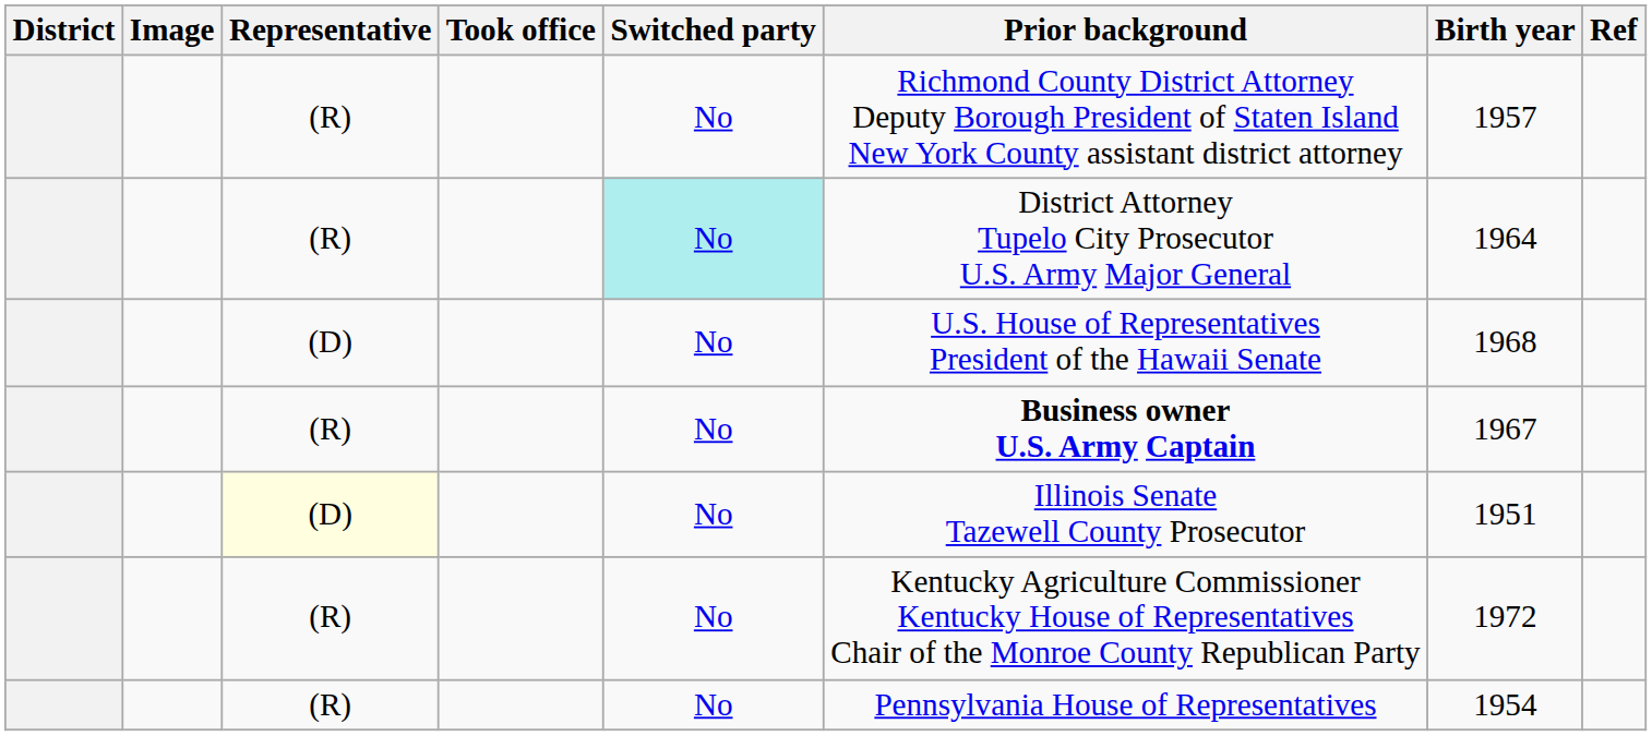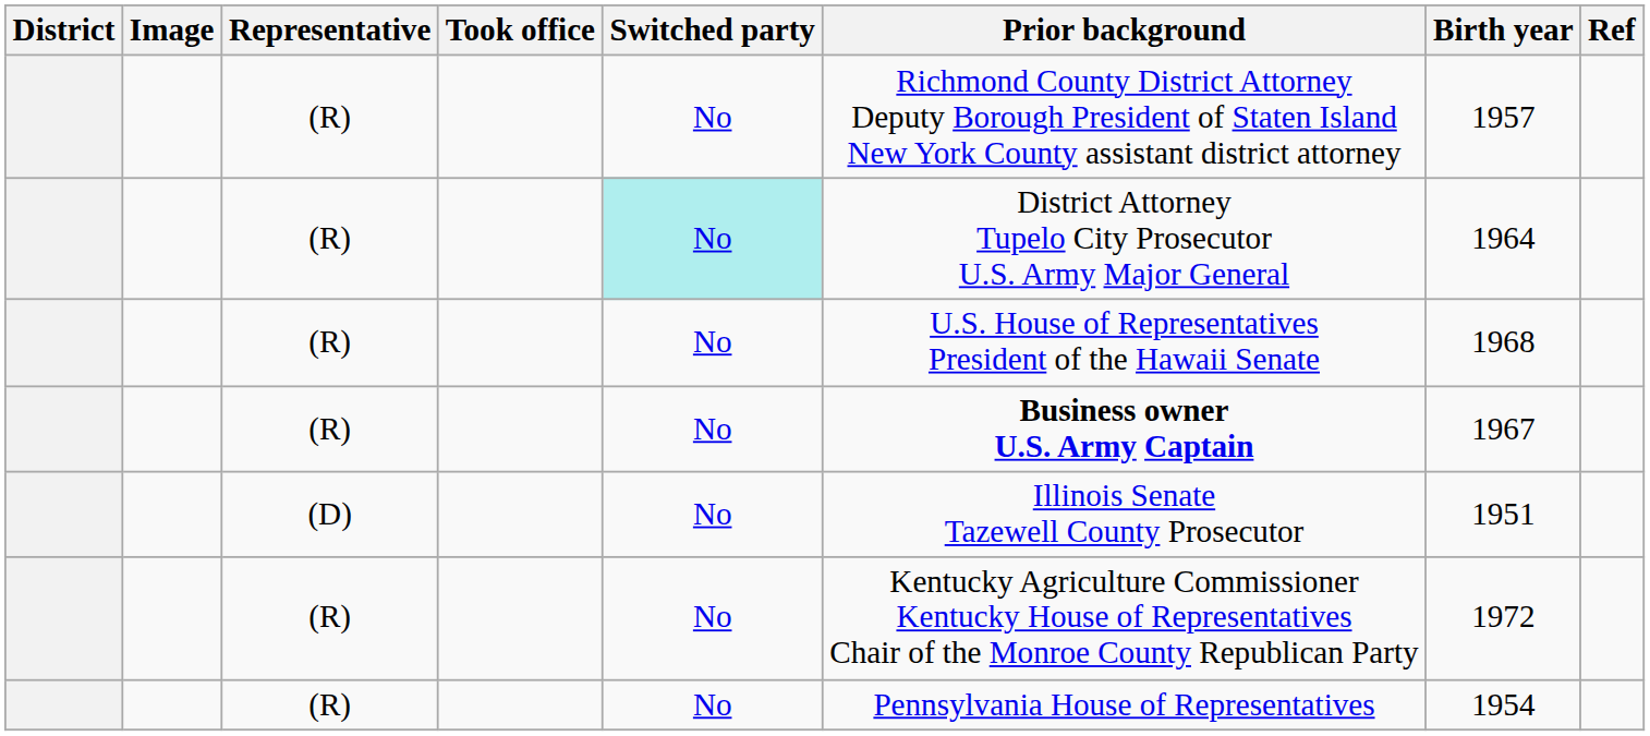row 4 | Representative: (D) -> (R)
row 6 | Representative: lightyellow background -> no background
